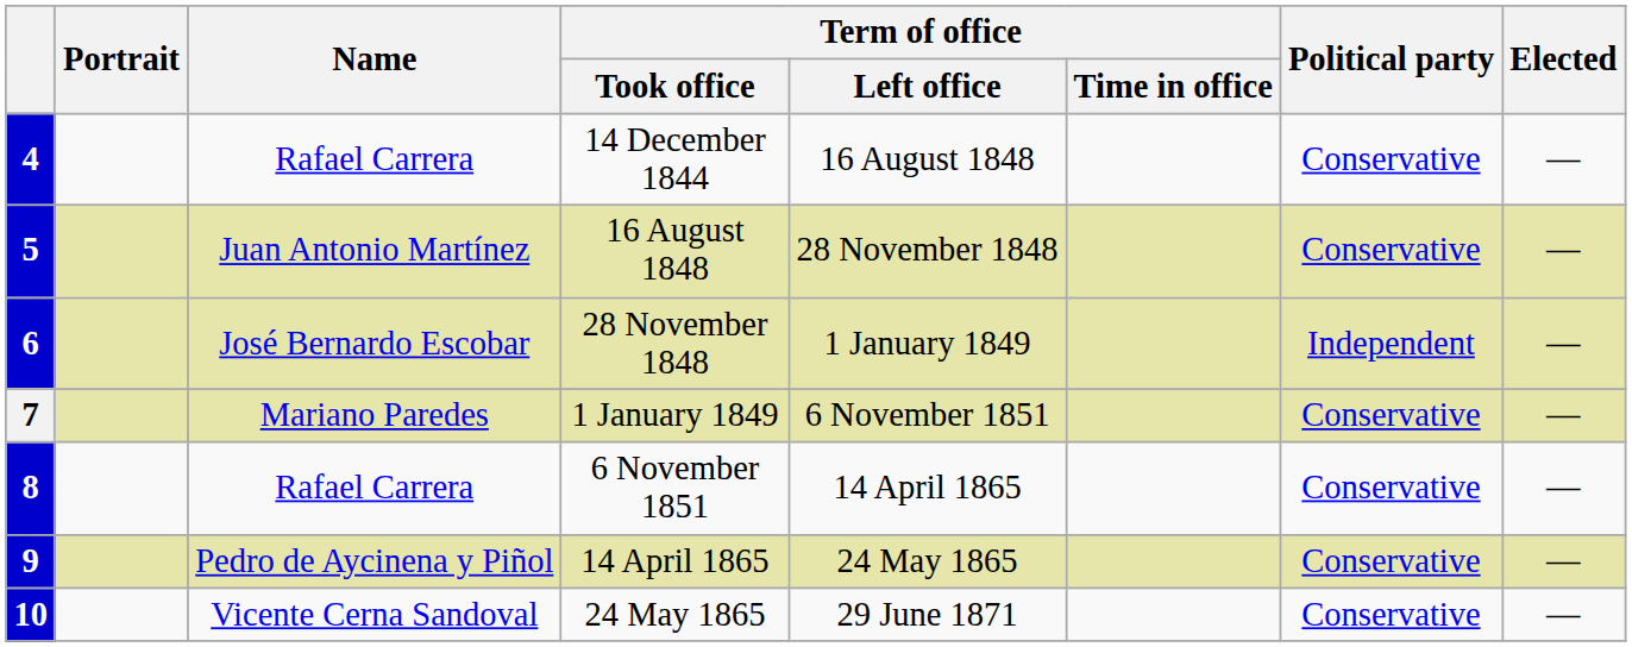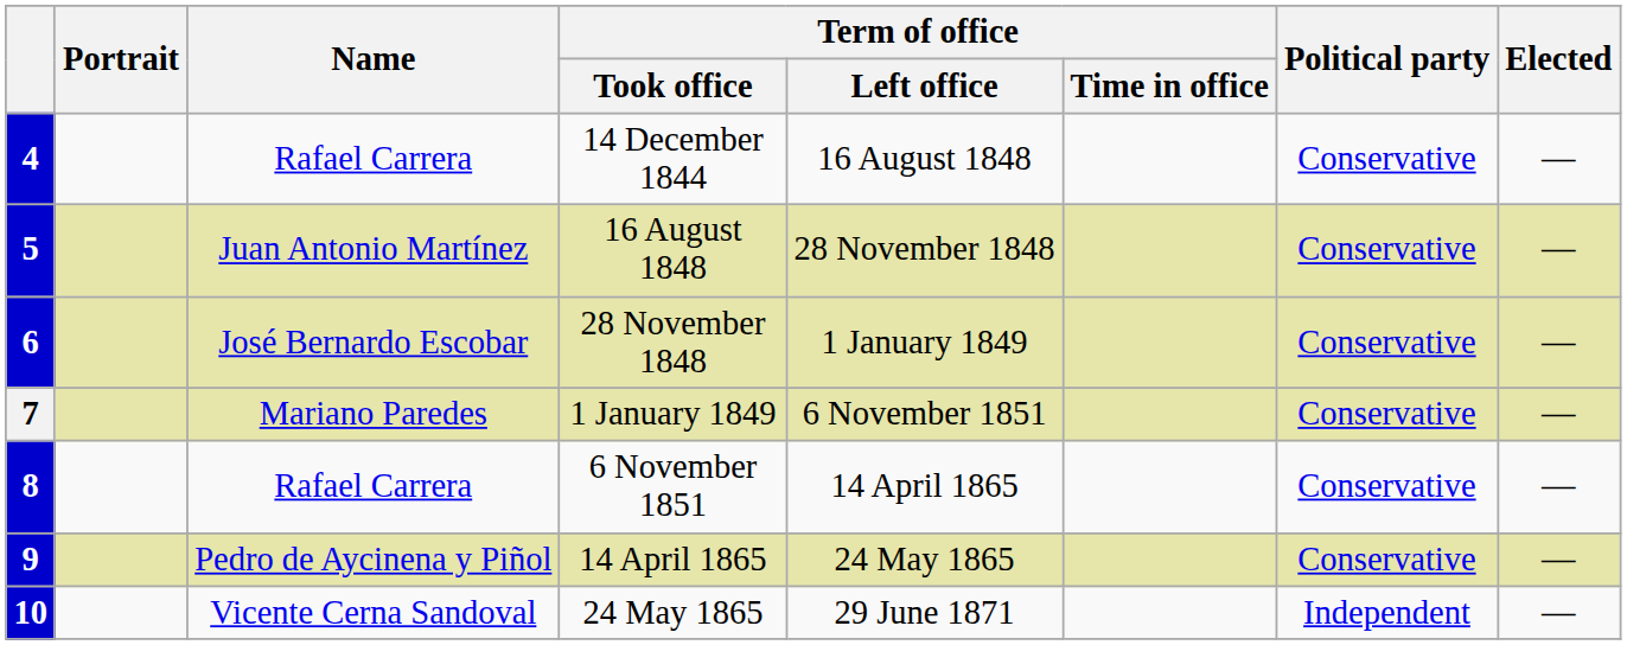6 | Political party: Independent -> Conservative
10 | Political party: Conservative -> Independent
